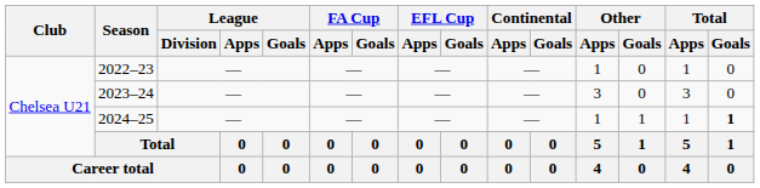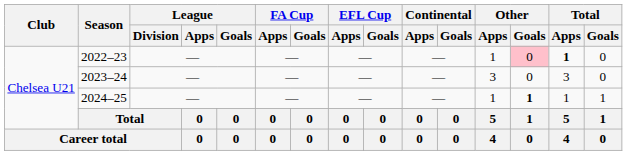2022–23 | Other / Goals: no background -> pink background
2022–23 | Total / Apps: normal -> bold
2024–25 | Other / Goals: normal -> bold
2024–25 | Total / Goals: bold -> normal
